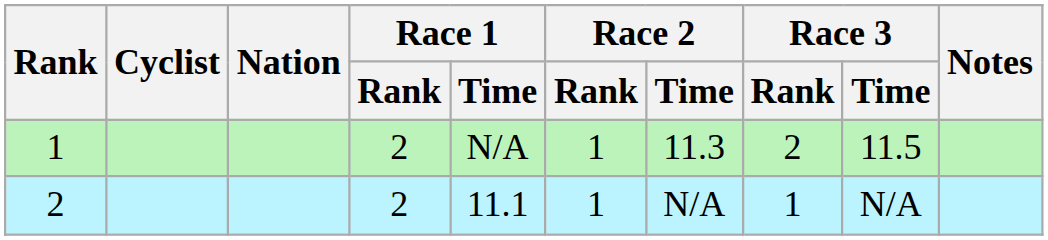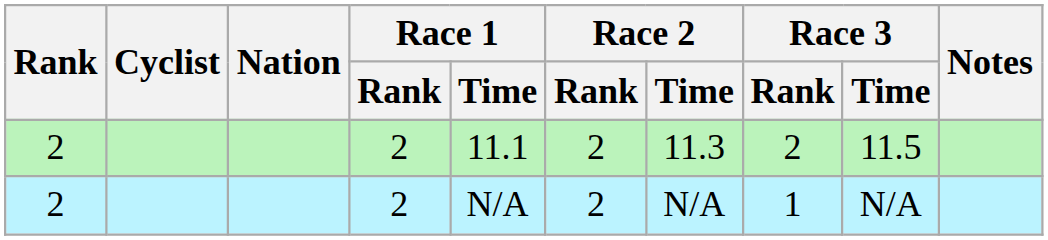row 3 | Rank: 1 -> 2
row 3 | Race 1 / Time: N/A -> 11.1
row 3 | Race 2 / Rank: 1 -> 2
row 4 | Race 1 / Time: 11.1 -> N/A
row 4 | Race 2 / Rank: 1 -> 2
